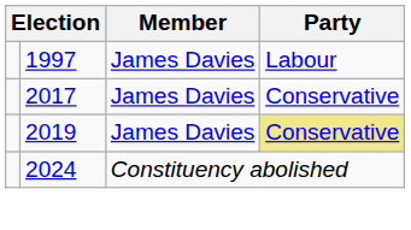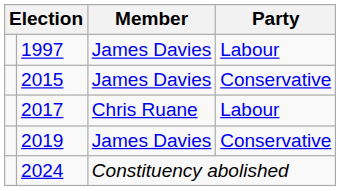+ row: 2015 | James Davies | Conservative
2017 | Member: James Davies -> Chris Ruane
2017 | Party: Conservative -> Labour
2019 | Party: khaki background -> no background
